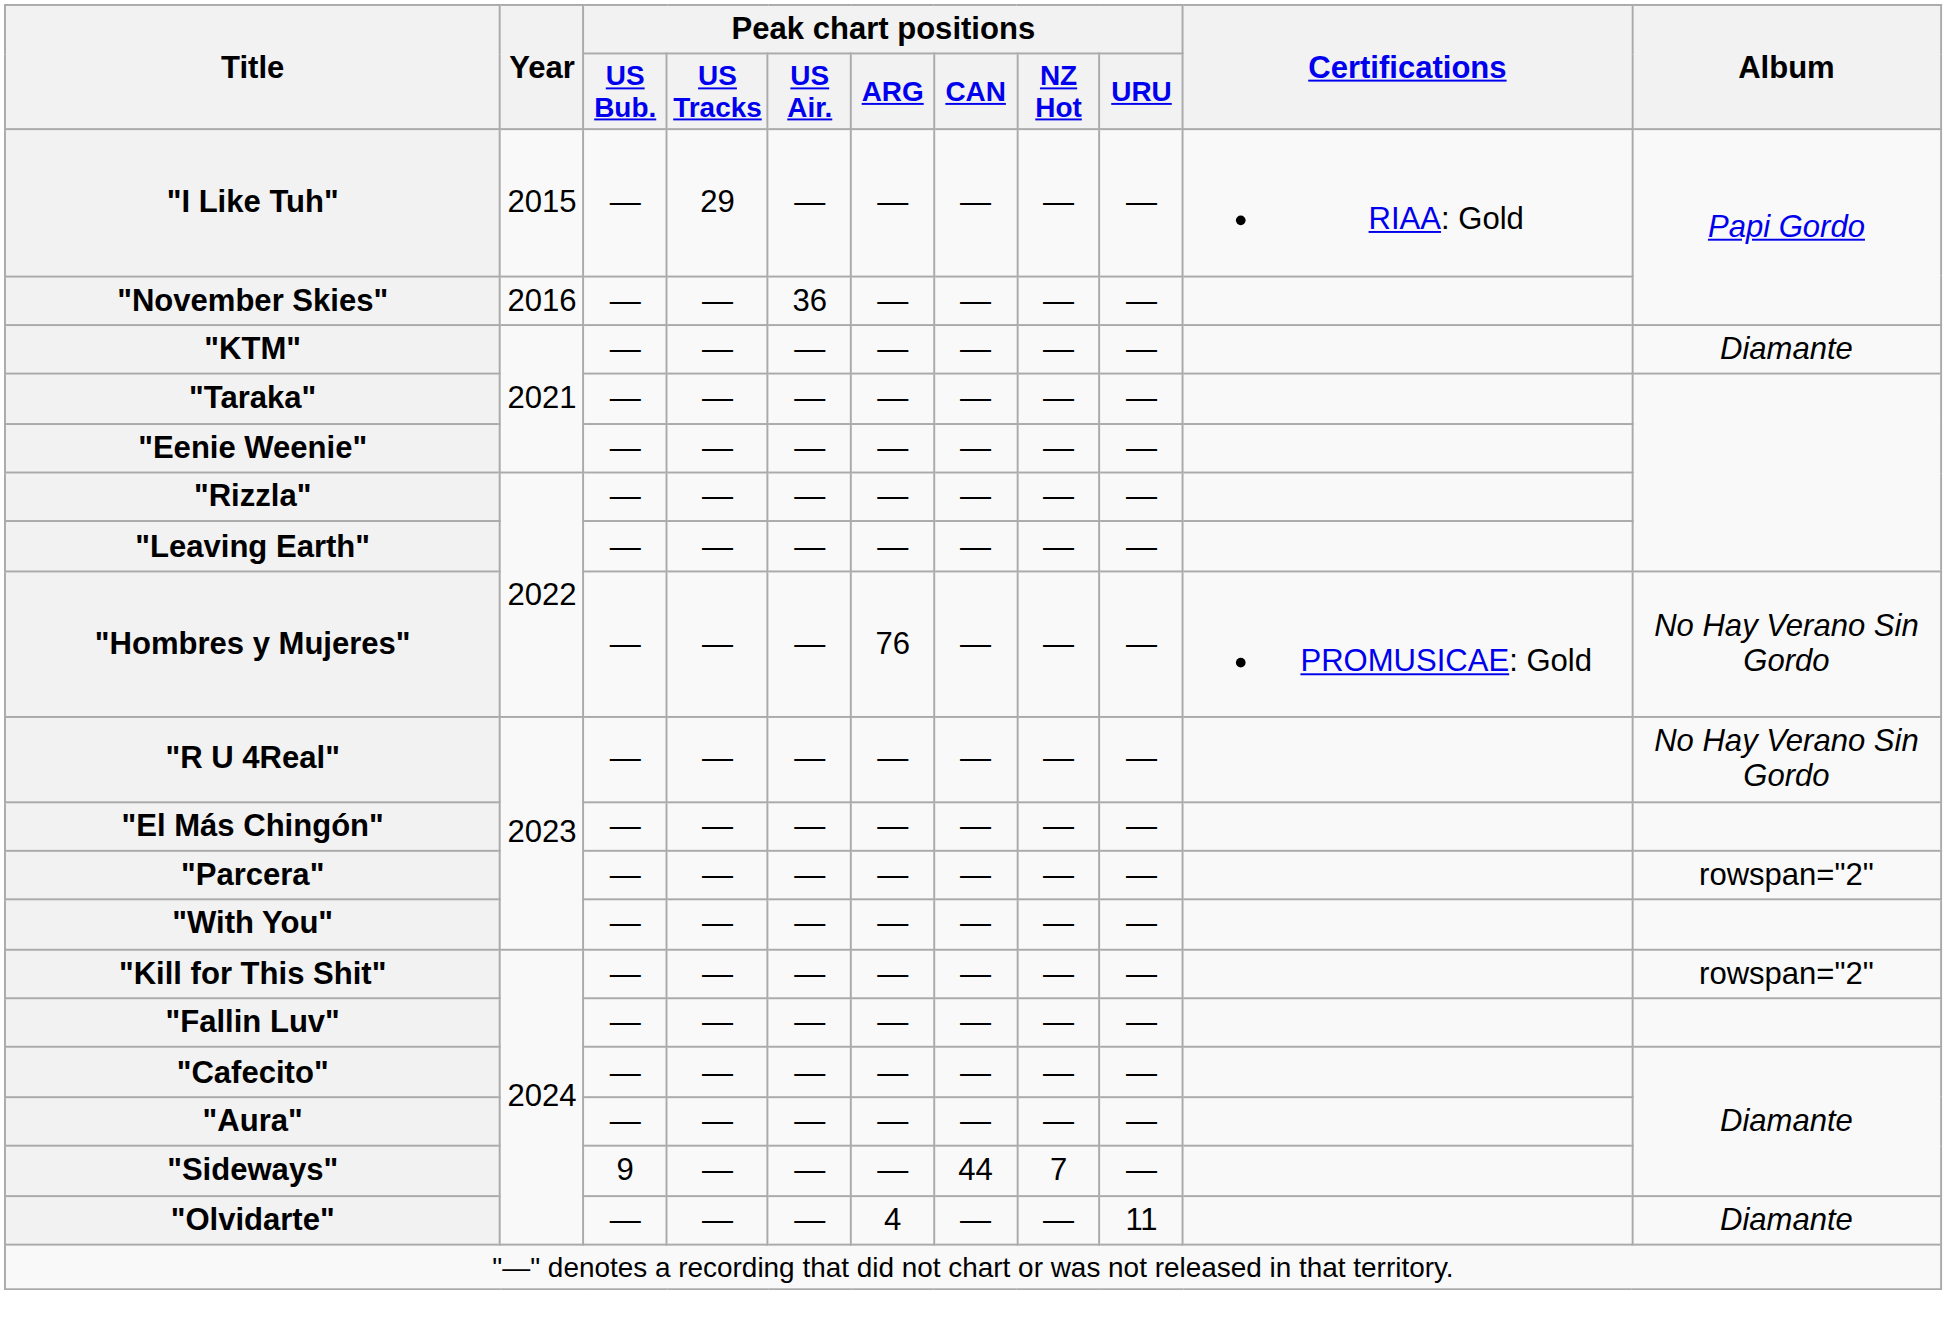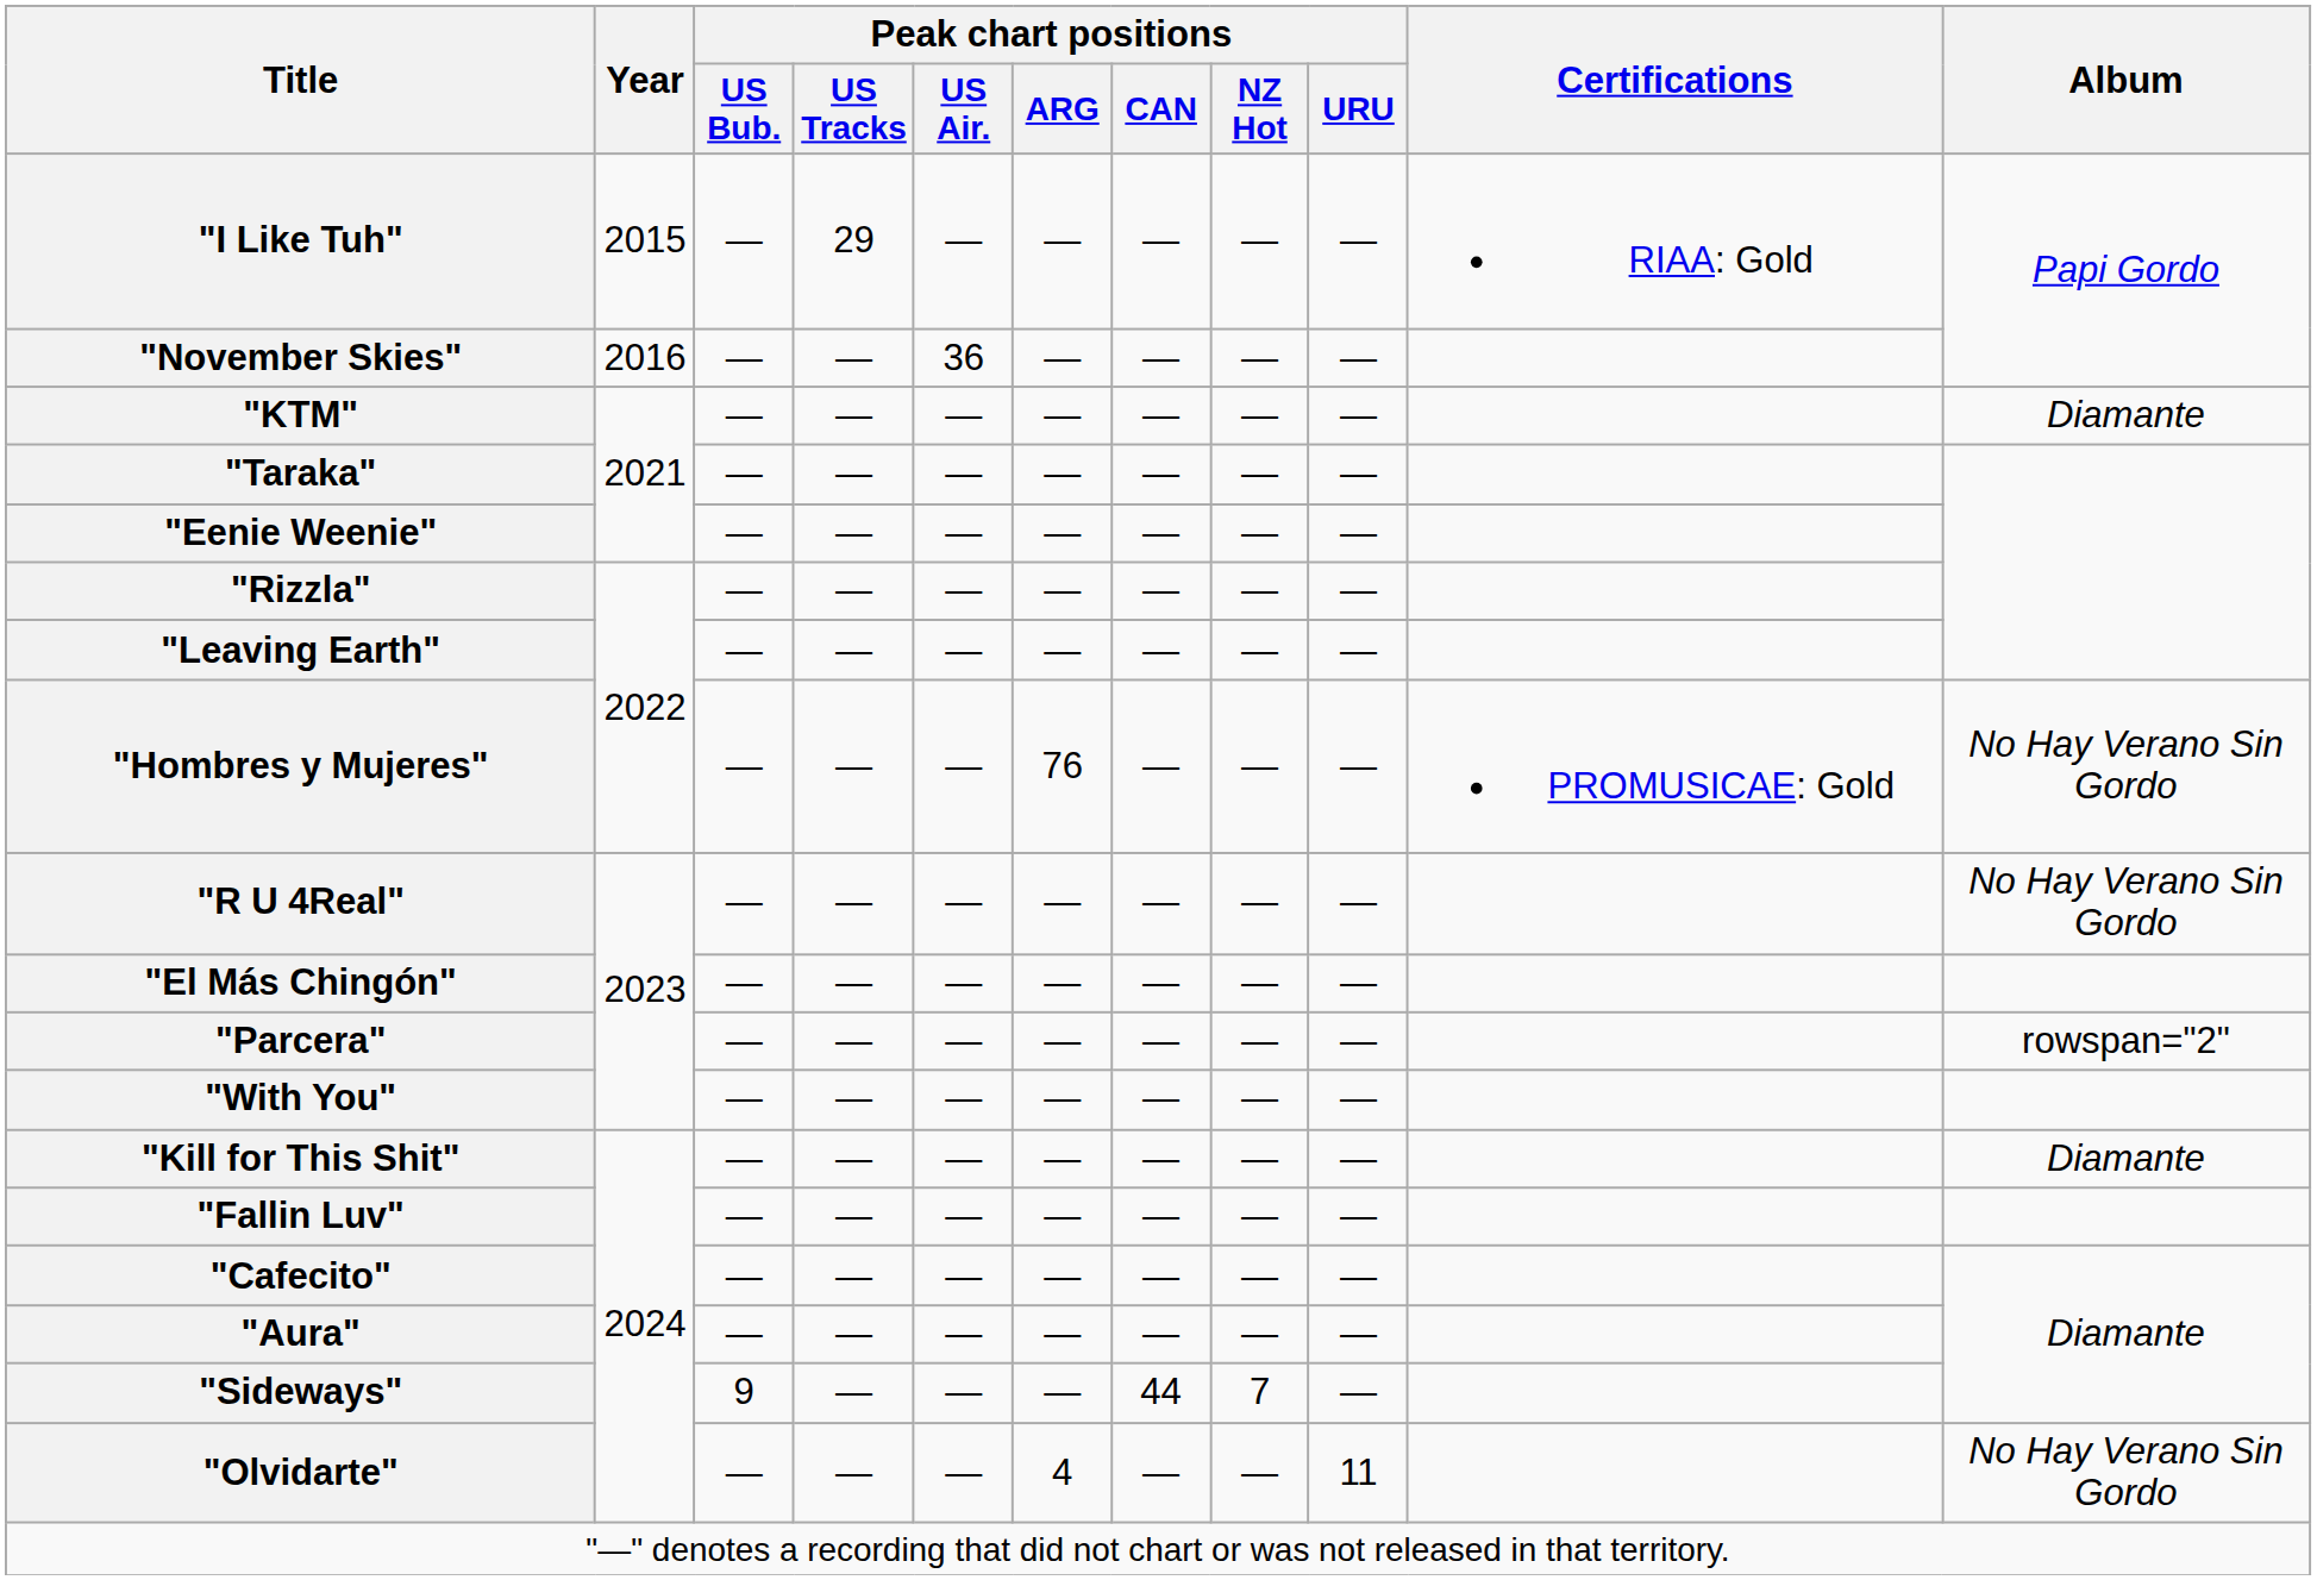"Kill for This Shit" | Album: rowspan="2" -> Diamante
"Olvidarte" | Album: Diamante -> No Hay Verano Sin Gordo
